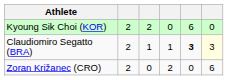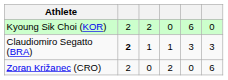Claudiomiro Segatto (BRA) | column 2: normal -> bold
Claudiomiro Segatto (BRA) | column 5: bold -> normal
Claudiomiro Segatto (BRA) | column 6: lightyellow background -> no background
